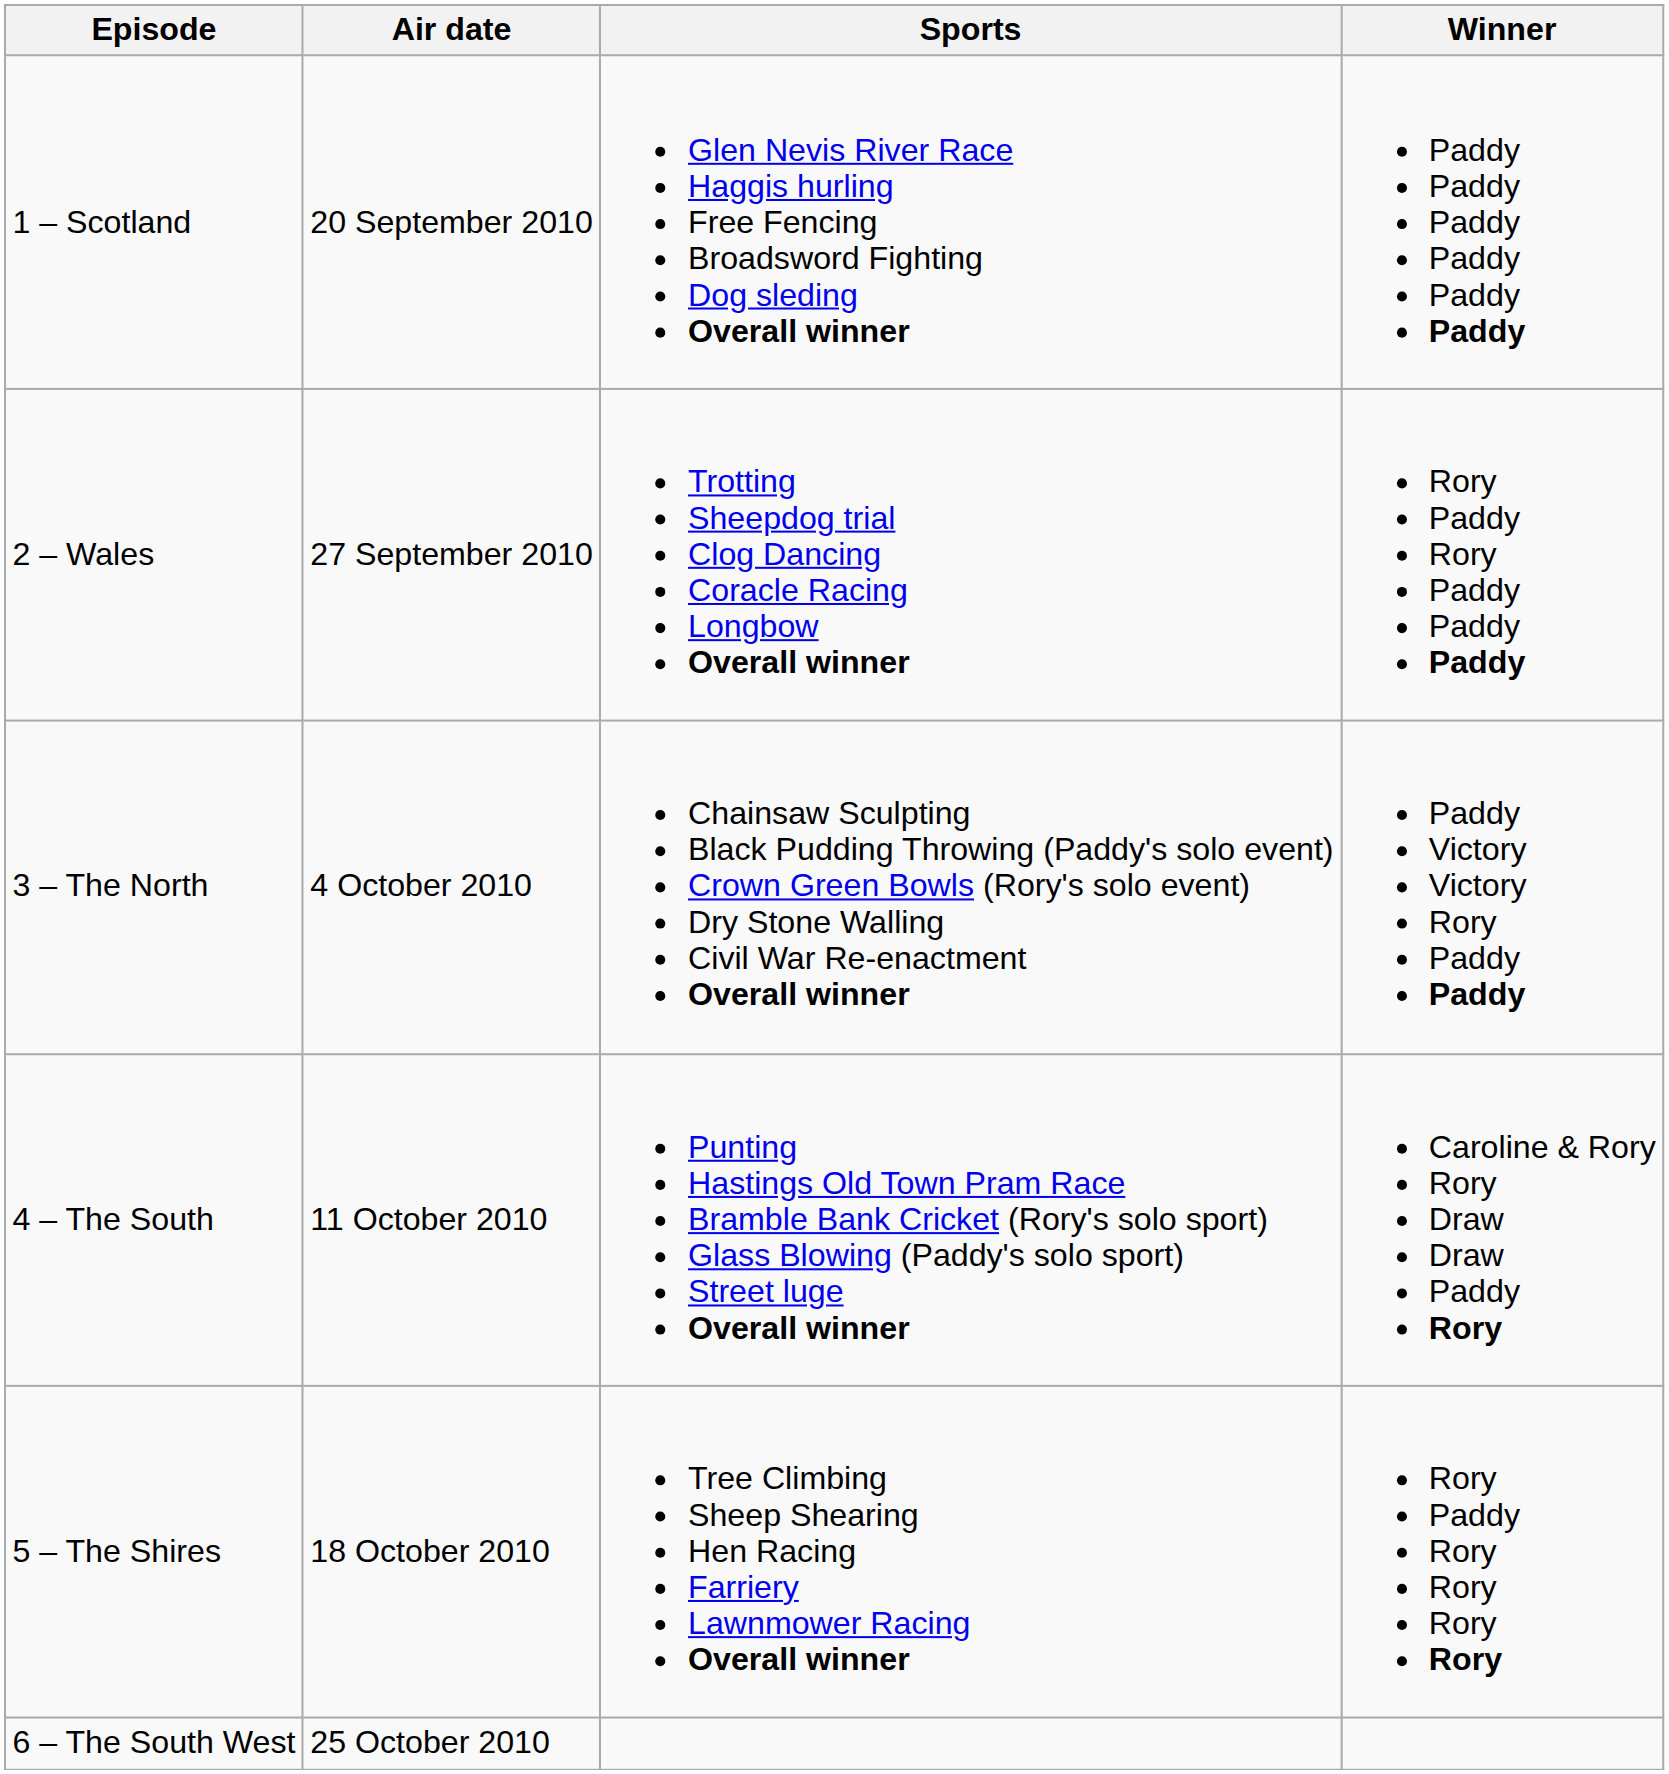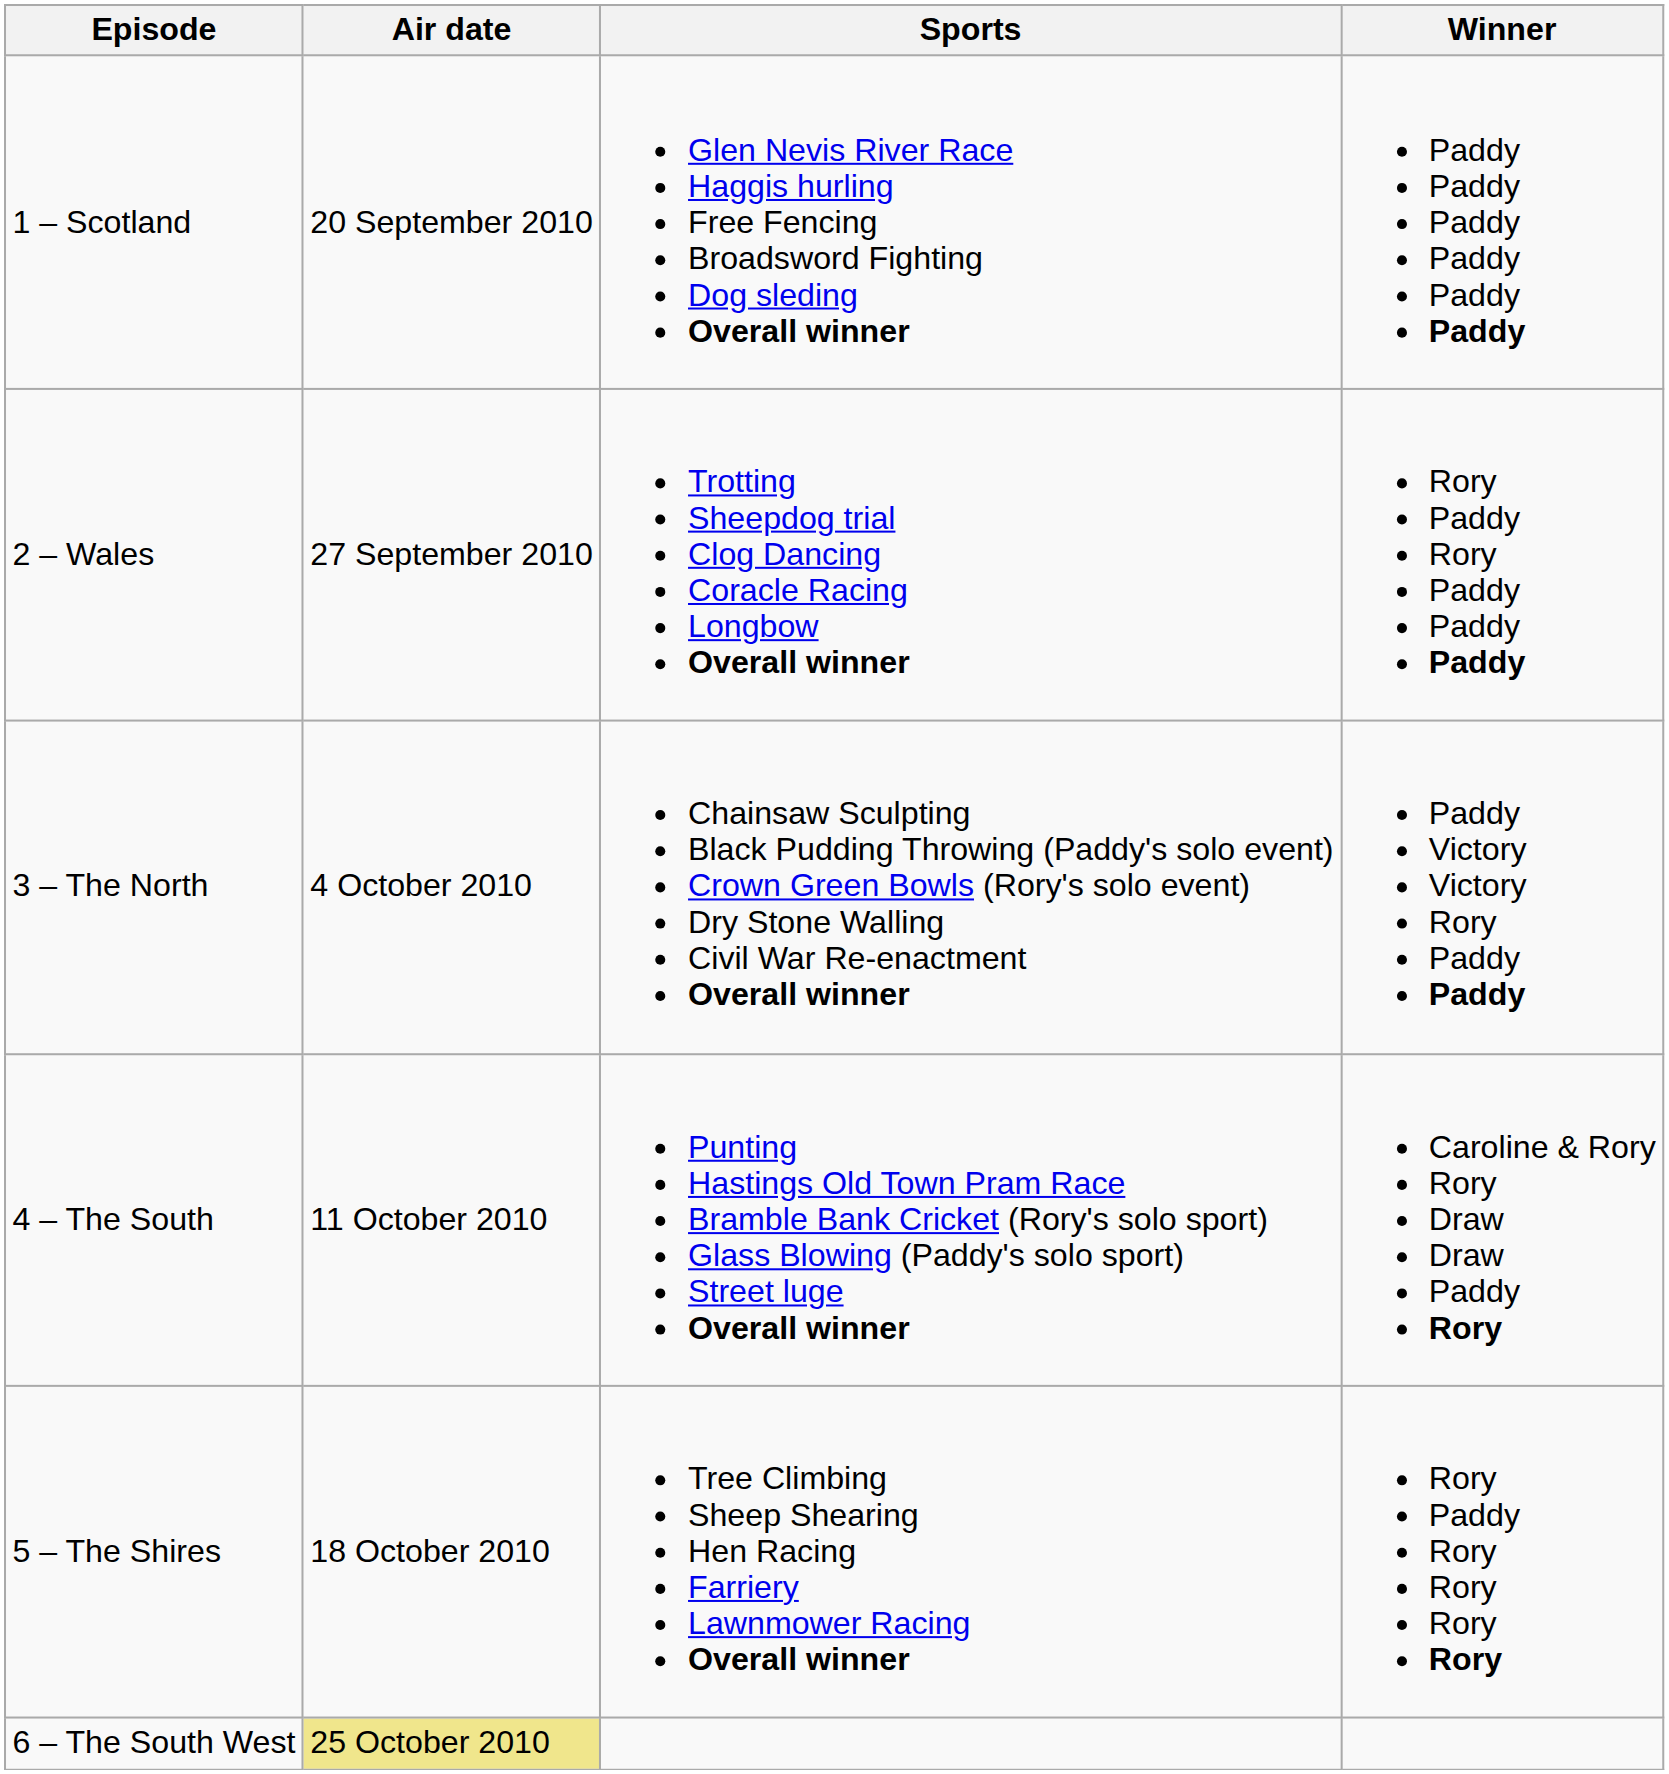6 – The South West | Air date: no background -> khaki background
